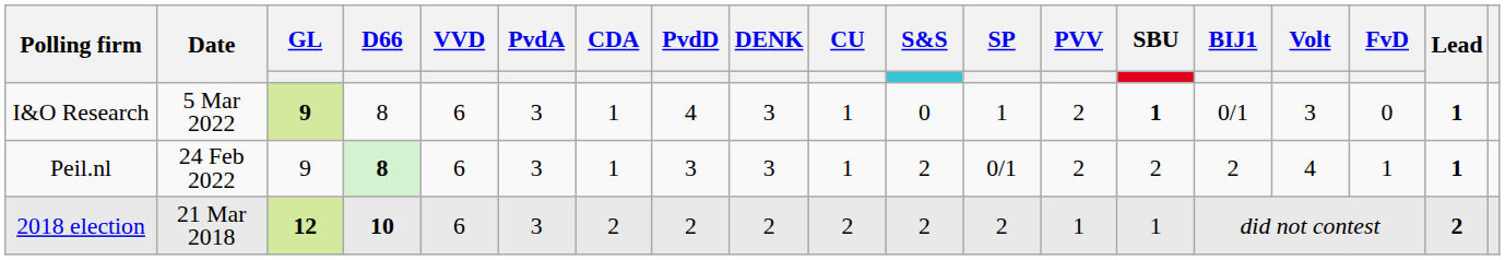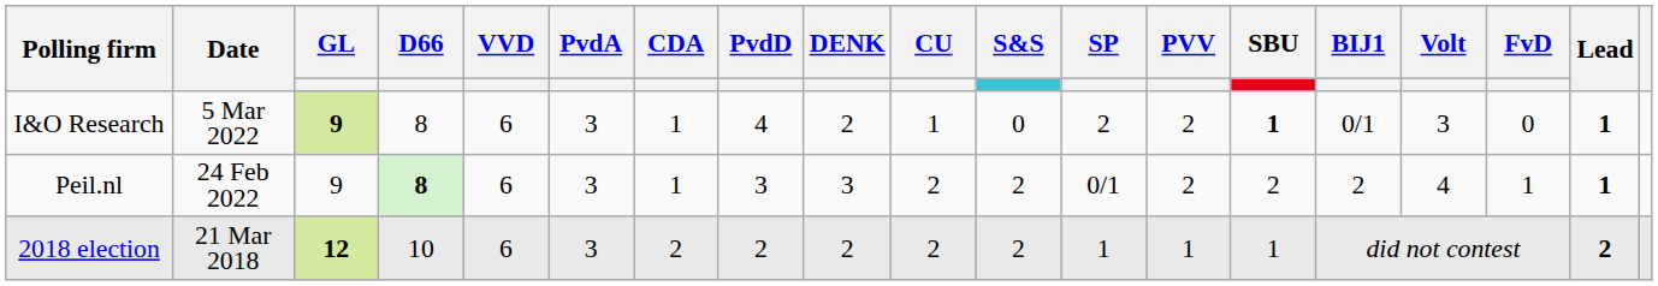I&O Research | DENK: 3 -> 2
I&O Research | SP: 1 -> 2
Peil.nl | CU: 1 -> 2
2018 election | D66: bold -> normal
2018 election | SP: 2 -> 1
